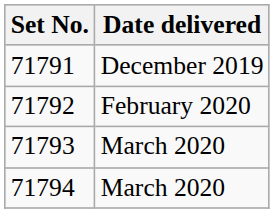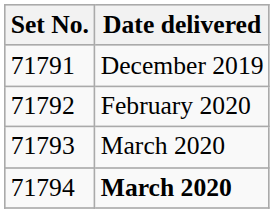71794 | Date delivered: normal -> bold
